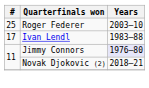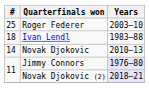Ivan Lendl | #: 17 -> 18
+ row: 14 | Novak Djokovic | 2010–13
Novak Djokovic (2) | Years: no background -> lavender background
